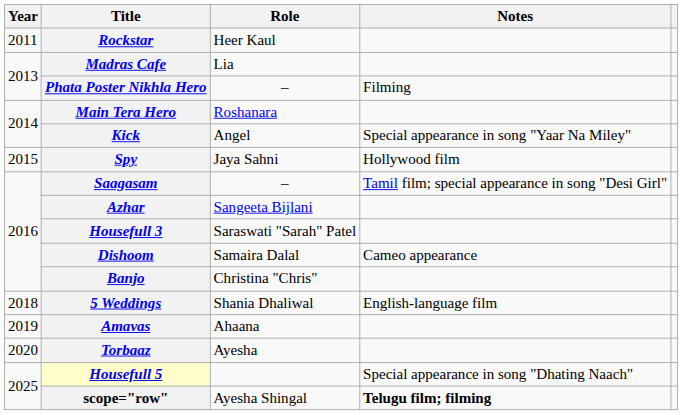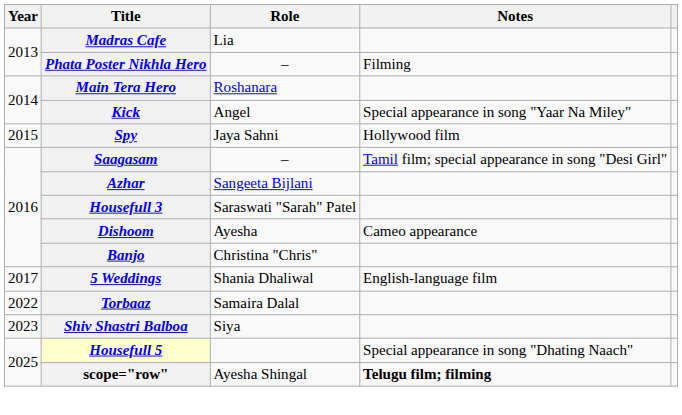- row: 2011 | Rockstar | Heer Kaul
Dishoom | Role: Samaira Dalal -> Ayesha
5 Weddings | Year: 2018 -> 2017
- row: 2019 | Amavas | Ahaana
Torbaaz | Year: 2020 -> 2022
Torbaaz | Role: Ayesha -> Samaira Dalal
+ row: 2023 | Shiv Shastri Balboa | Siya
